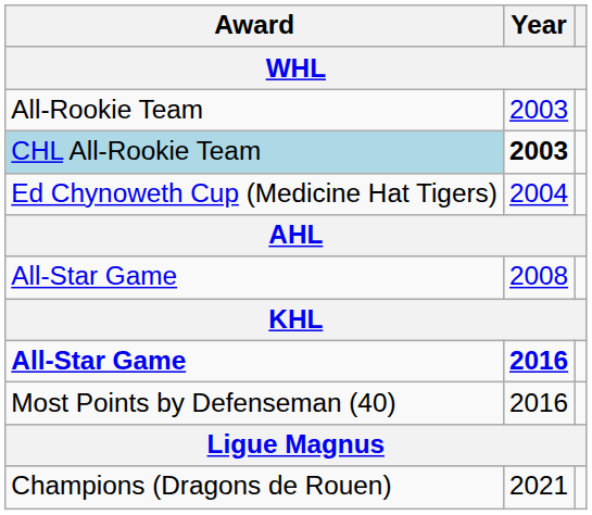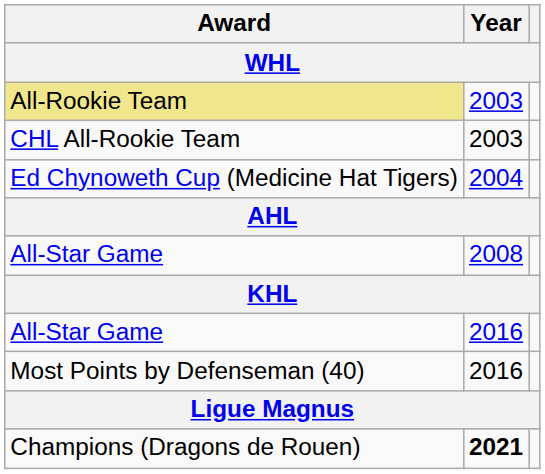All-Rookie Team | Award: no background -> khaki background
CHL All-Rookie Team | Award: lightblue background -> no background
CHL All-Rookie Team | Year: bold -> normal
All-Star Game / 2016 | Award: bold -> normal
All-Star Game / 2016 | Year: bold -> normal
Champions (Dragons de Rouen) | Year: normal -> bold
